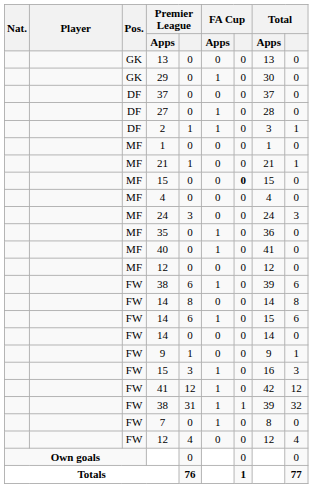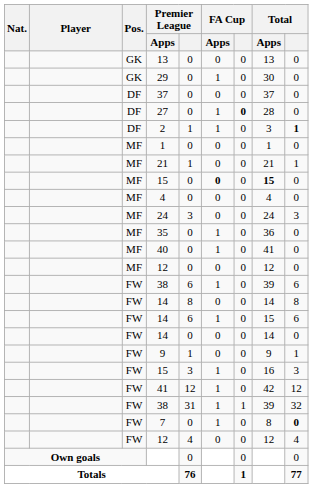27 | FA Cup: normal -> bold
2 | Total: normal -> bold
MF / 15 | FA Cup / Apps: normal -> bold
MF / 15 | FA Cup: bold -> normal
MF / 15 | Total / Apps: normal -> bold
7 | Total: normal -> bold
